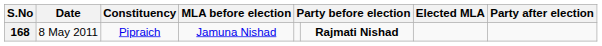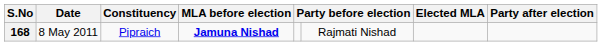168 | MLA before election: normal -> bold
168 | column 6: bold -> normal
